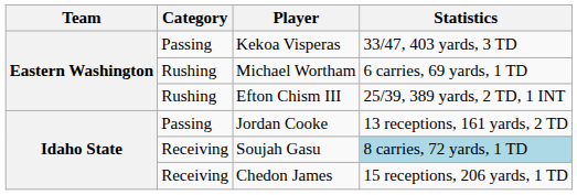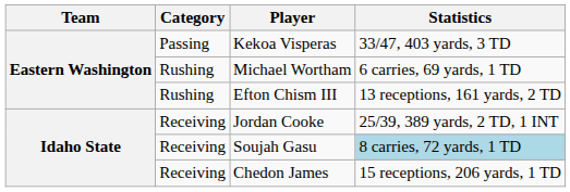Efton Chism III | Statistics: 25/39, 389 yards, 2 TD, 1 INT -> 13 receptions, 161 yards, 2 TD
Jordan Cooke | Category: Passing -> Receiving
Jordan Cooke | Statistics: 13 receptions, 161 yards, 2 TD -> 25/39, 389 yards, 2 TD, 1 INT
